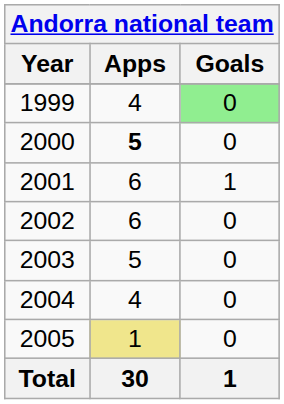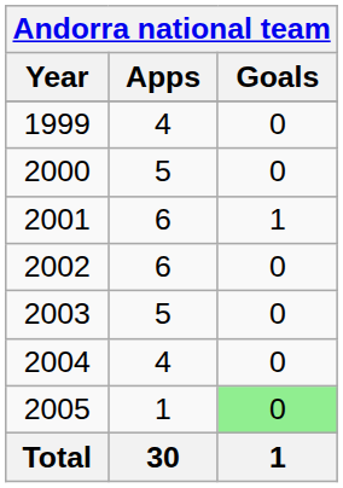1999 | Goals: lightgreen background -> no background
2000 | Apps: bold -> normal
2005 | Apps: khaki background -> no background
2005 | Goals: no background -> lightgreen background
